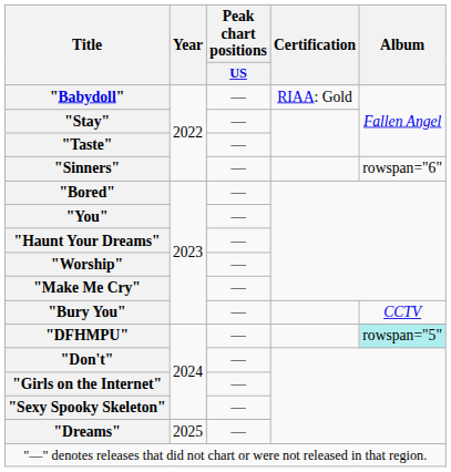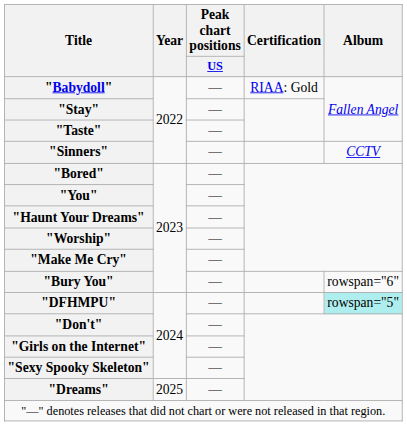"Sinners" | Album: rowspan="6" -> CCTV
"Bury You" | Album: CCTV -> rowspan="6"
